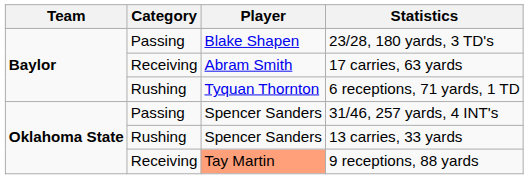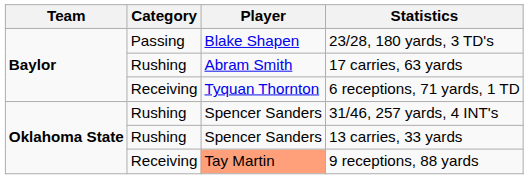17 carries, 63 yards | Category: Receiving -> Rushing
6 receptions, 71 yards, 1 TD | Category: Rushing -> Receiving
31/46, 257 yards, 4 INT's | Category: Passing -> Rushing
